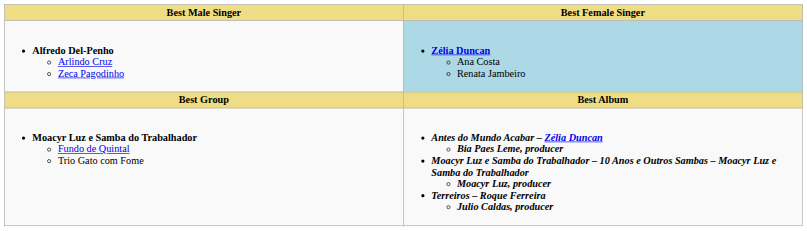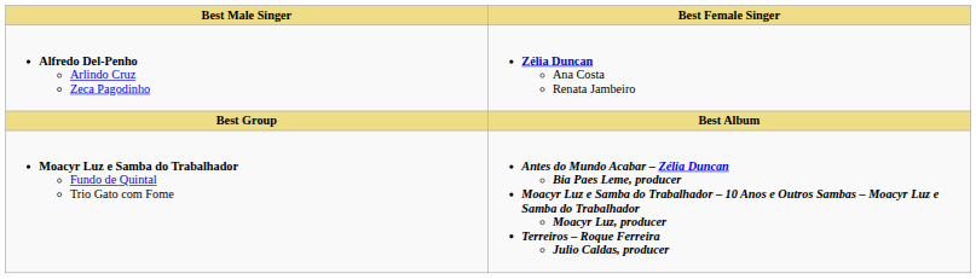Alfredo Del-Penho Arlindo Cruz Zeca Pagodinho | Best Female Singer: lightblue background -> no background
